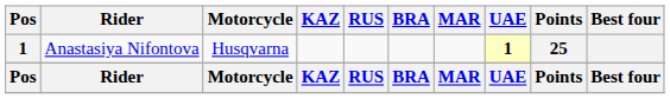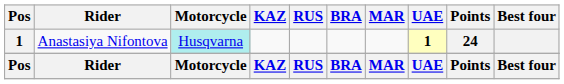Anastasiya Nifontova | Motorcycle: no background -> paleturquoise background
Anastasiya Nifontova | Points: 25 -> 24
